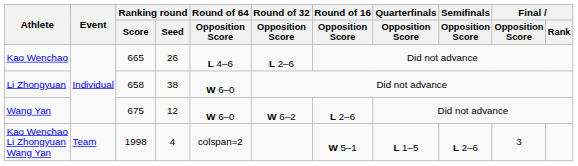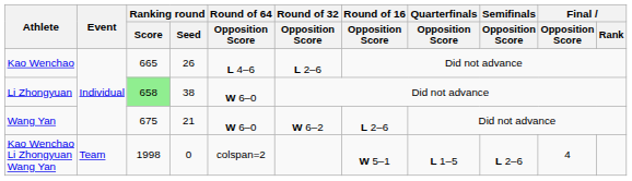Li Zhongyuan | Ranking round / Score: no background -> lightgreen background
Wang Yan | Ranking round / Seed: 12 -> 21
Kao Wenchao Li Zhongyuan Wang Yan | Ranking round / Seed: 4 -> 0
Kao Wenchao Li Zhongyuan Wang Yan | Final / Opposition Score: 3 -> 4
